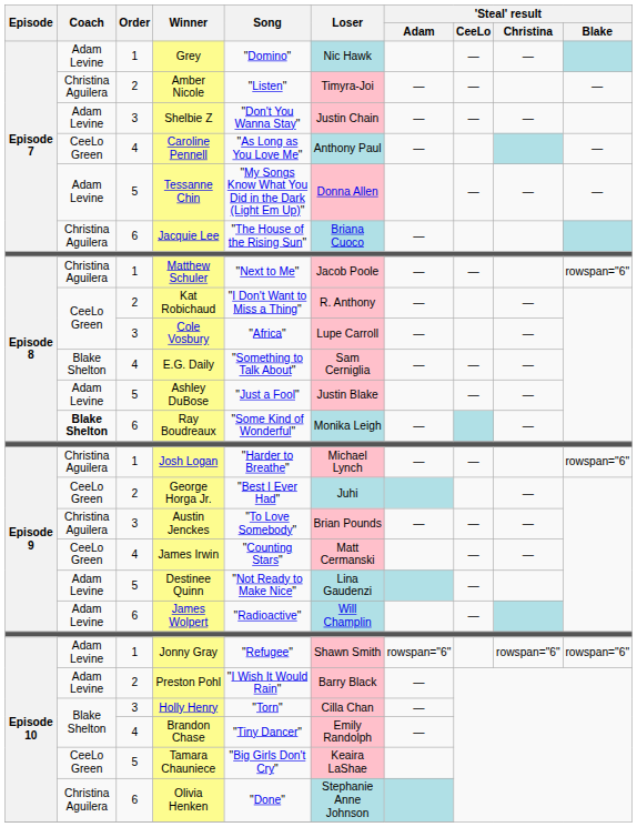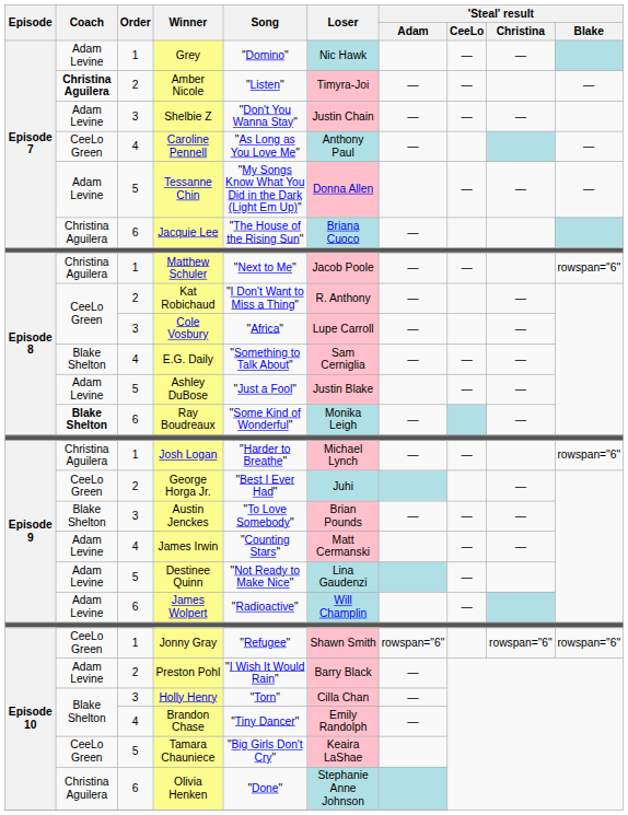Amber Nicole | Coach: normal -> bold
Austin Jenckes | Coach: Christina Aguilera -> Blake Shelton
James Irwin | Coach: CeeLo Green -> Adam Levine
Jonny Gray | Coach: Adam Levine -> CeeLo Green
